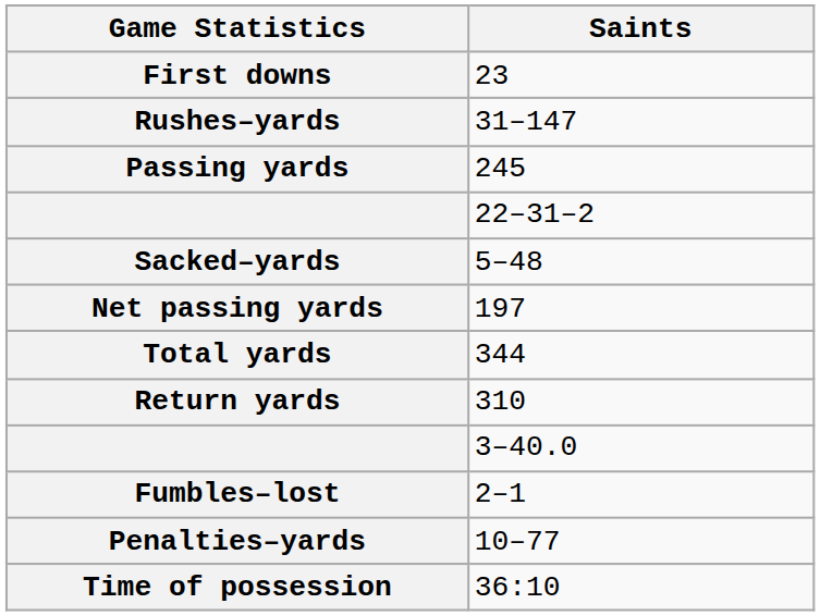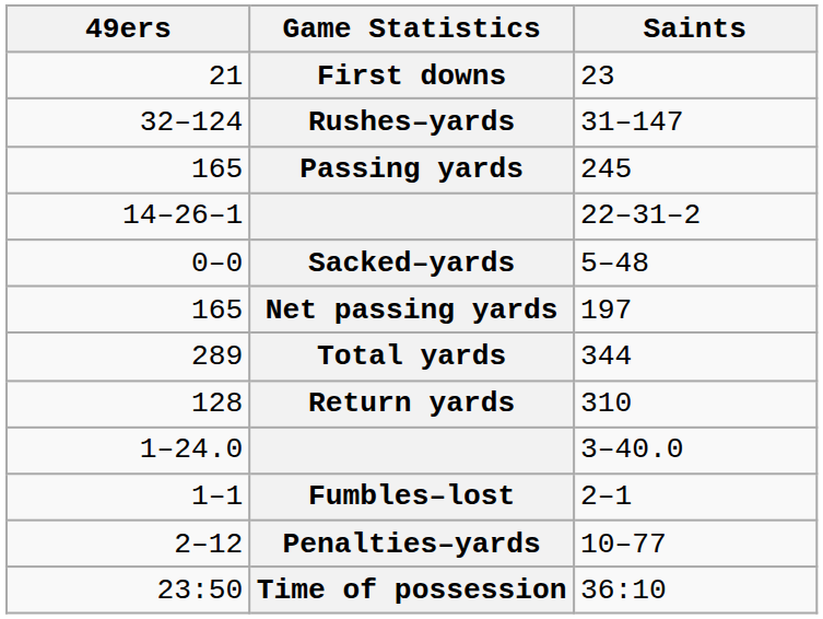+ column: 49ers | 21 | 32–124 | 165 | 14–26–1 | 0–0 | 165 | 289 | 128 | 1–24.0 | 1–1 | 2–12 | 23:50
